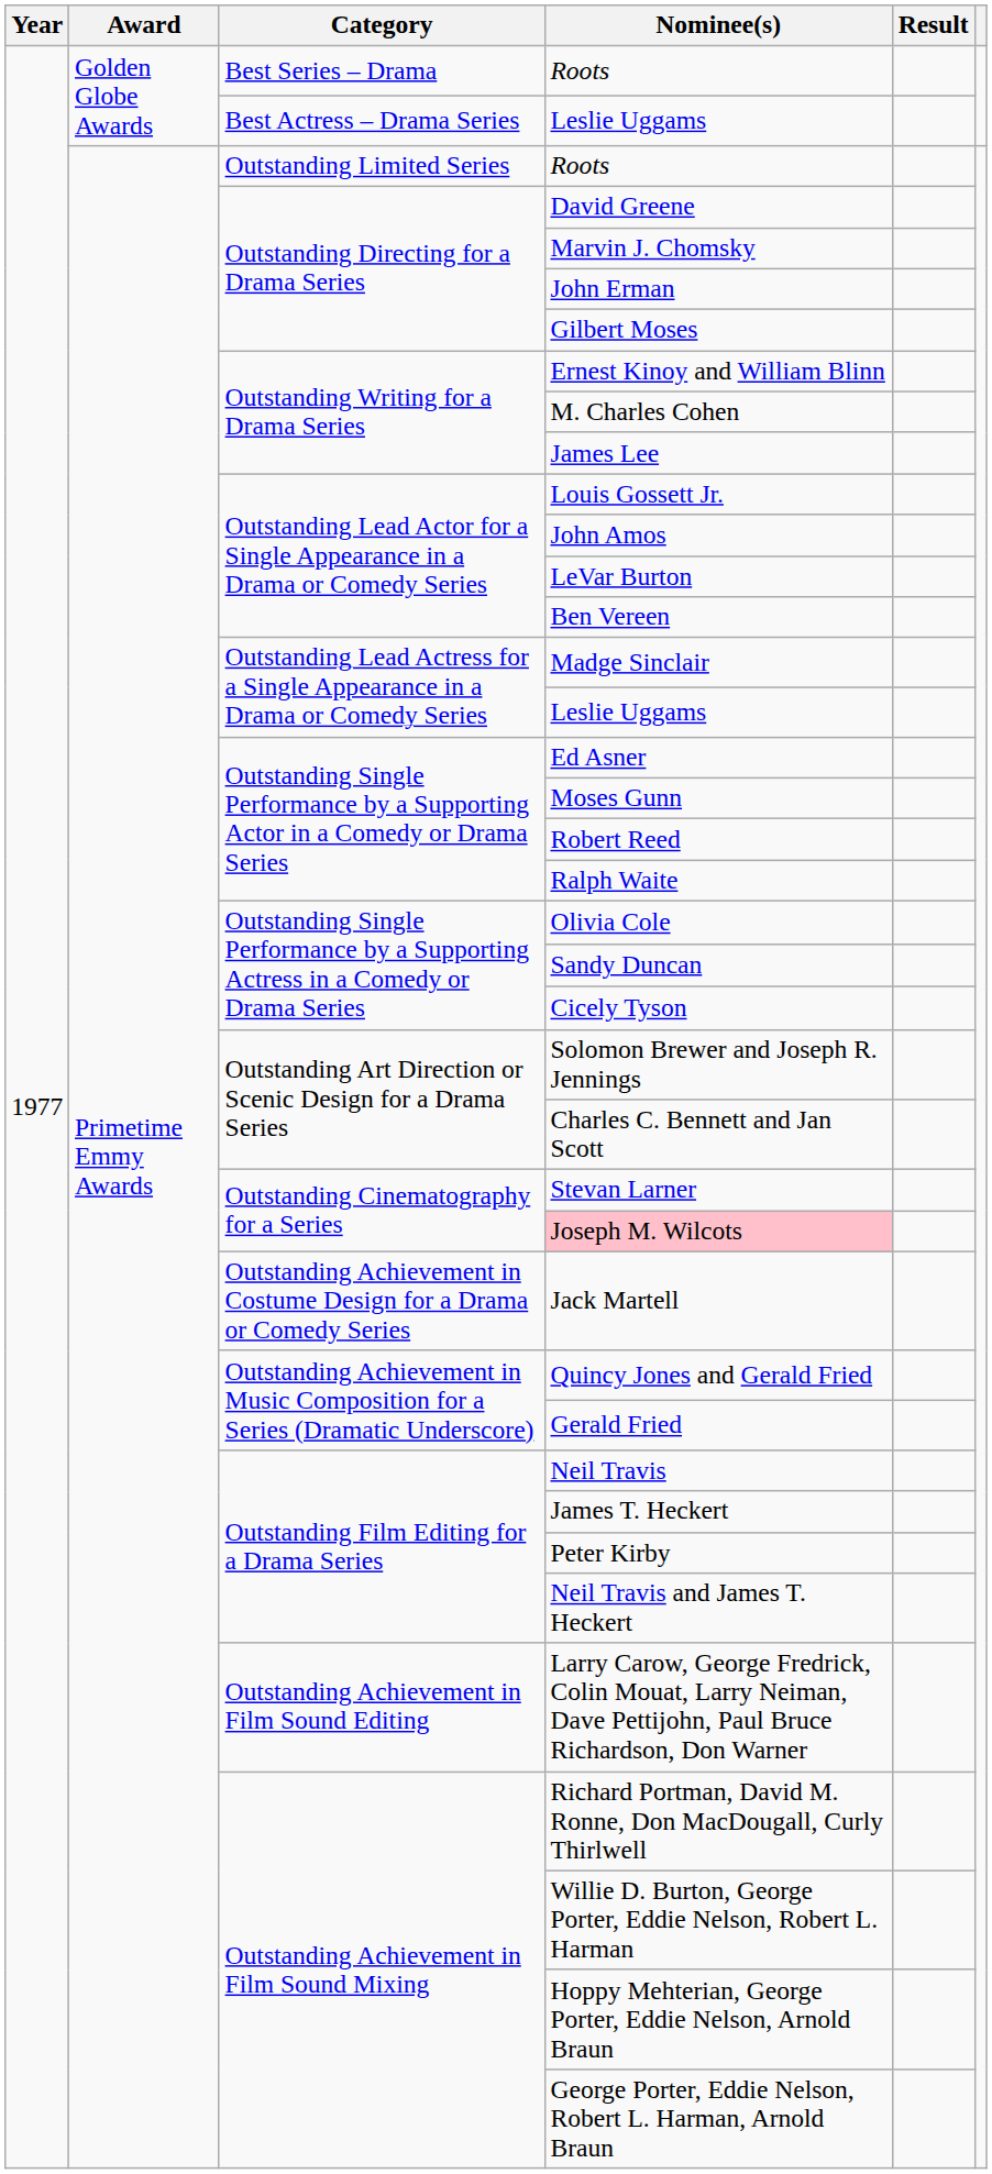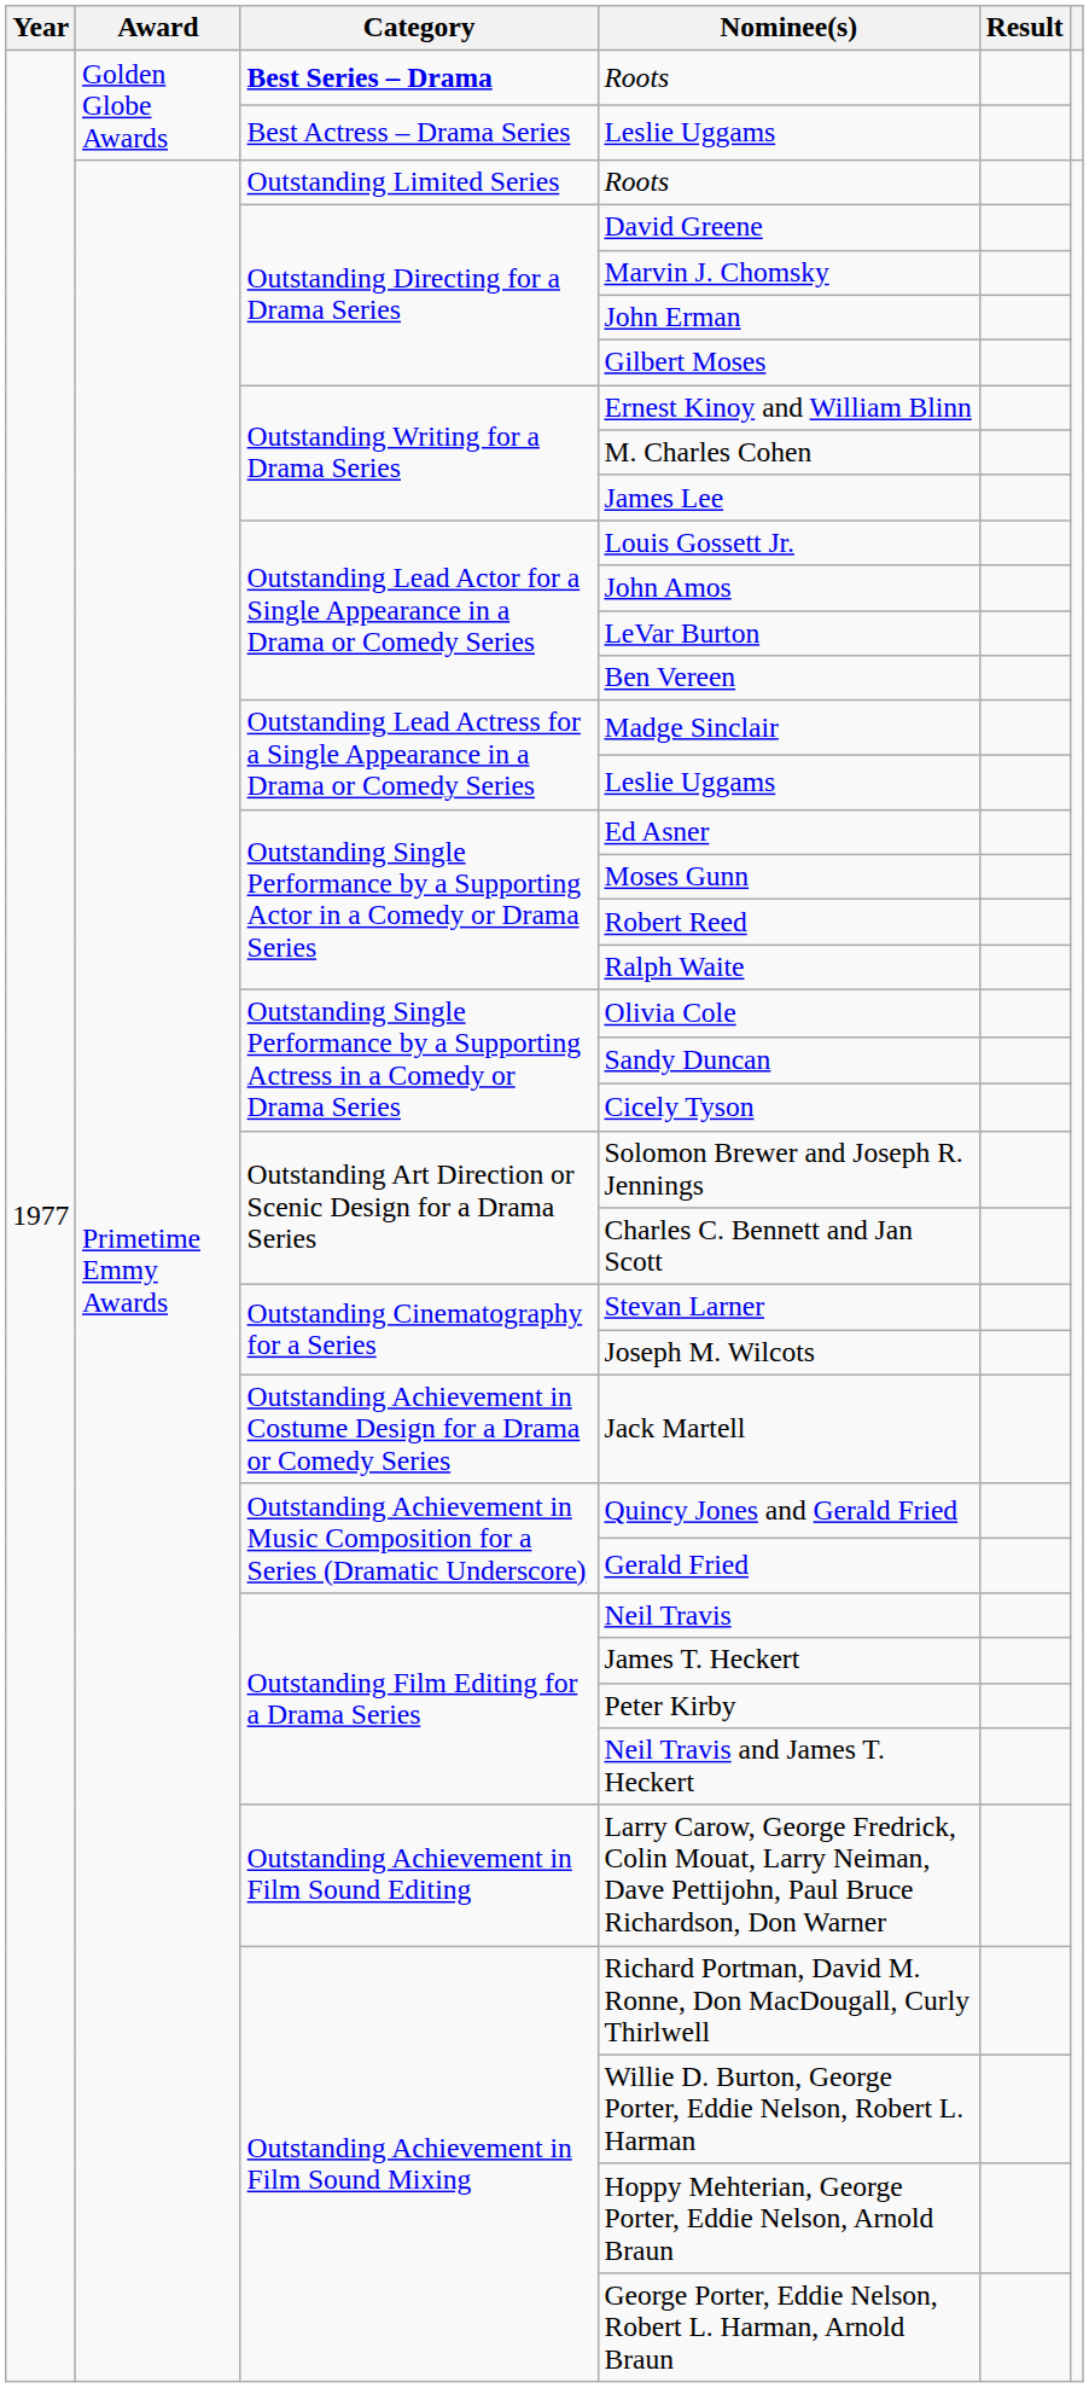Best Series – Drama / Roots | Category: normal -> bold
Joseph M. Wilcots | Nominee(s): pink background -> no background
